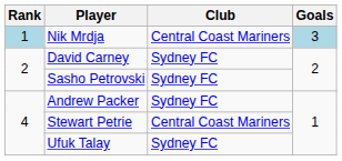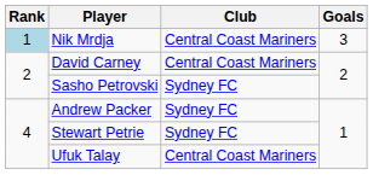Nik Mrdja | Goals: lightblue background -> no background
David Carney | Club: Sydney FC -> Central Coast Mariners
Stewart Petrie | Club: Central Coast Mariners -> Sydney FC
Ufuk Talay | Club: Sydney FC -> Central Coast Mariners
